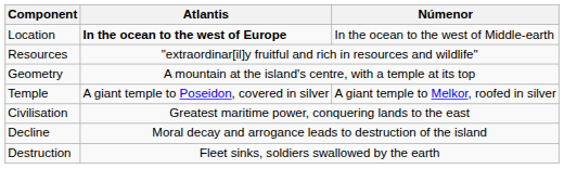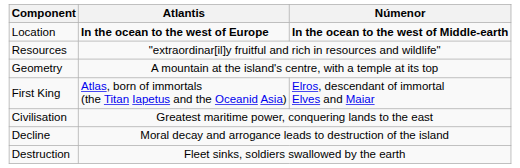Location | Númenor: normal -> bold
- row: Temple | A giant temple to Poseidon, covered in silver | A giant temple to Melkor, roofed in silver
+ row: First King | Atlas, born of immortals (the Titan Iapetus and the Oceanid Asia) | Elros, descendant of immortal Elves and Maiar
